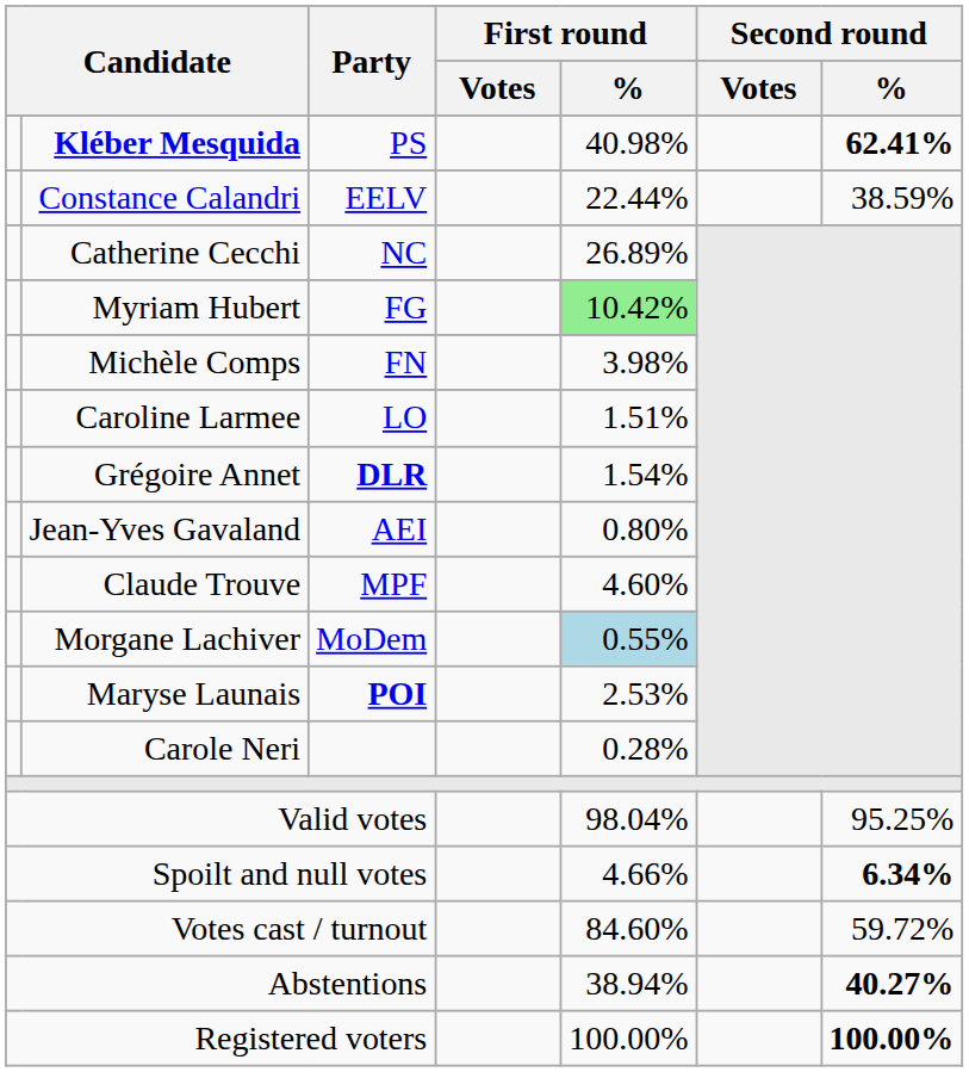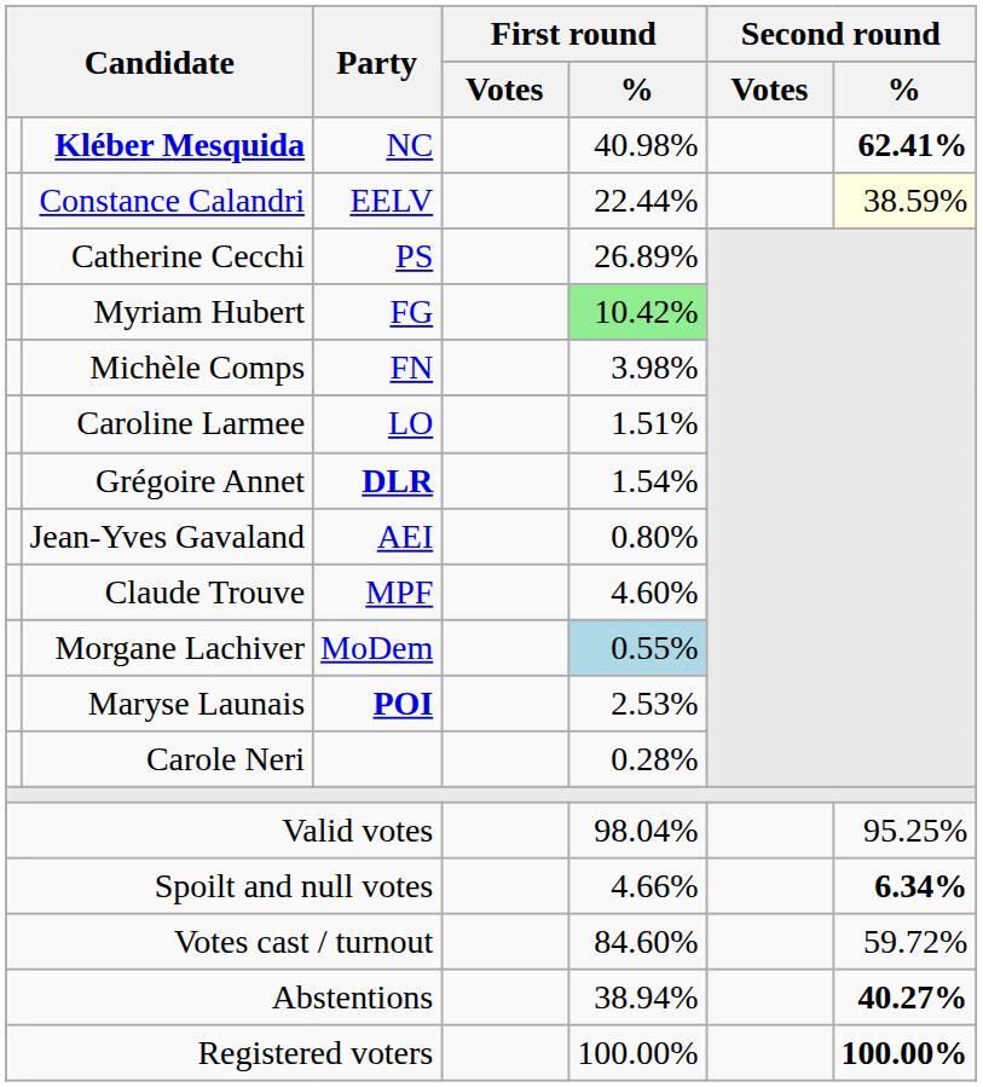Kléber Mesquida | Party: PS -> NC
Constance Calandri | Second round / %: no background -> lightyellow background
Catherine Cecchi | Party: NC -> PS
